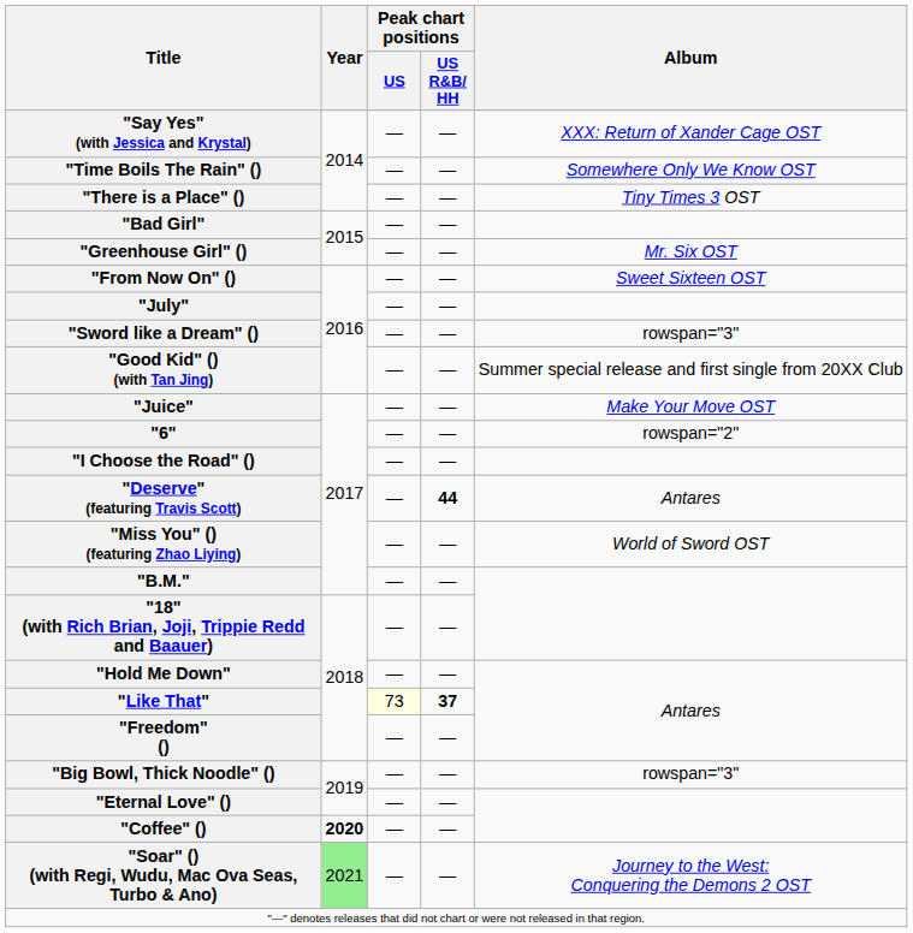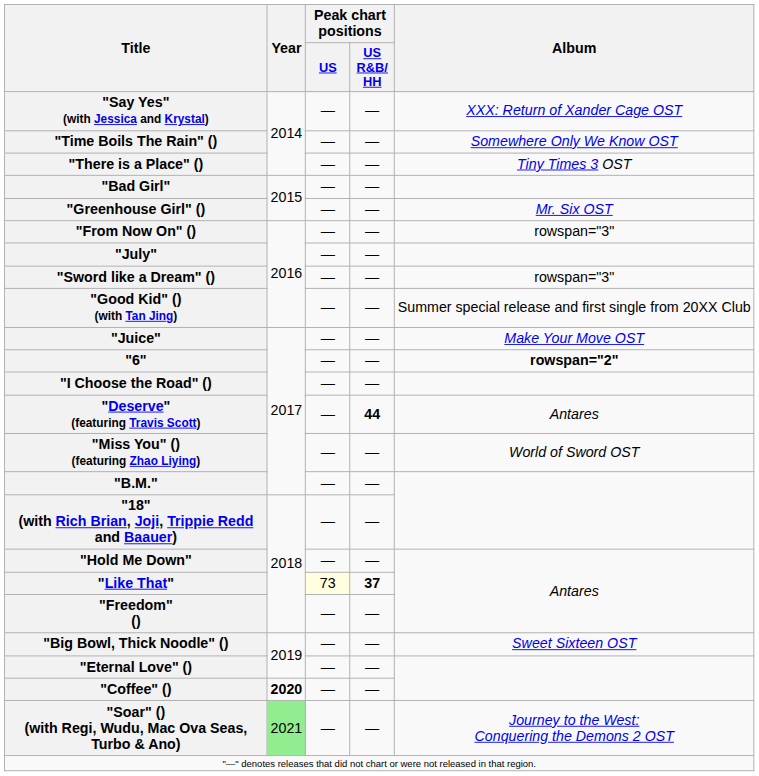"From Now On" () | Album: Sweet Sixteen OST -> rowspan="3"
"6" | Album: normal -> bold
"Big Bowl, Thick Noodle" () | Album: rowspan="3" -> Sweet Sixteen OST
